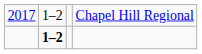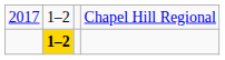row 2 | column 2: no background -> gold background
